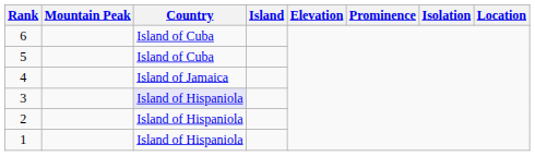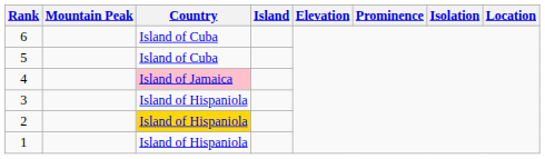4 | Country: no background -> pink background
3 | Country: lavender background -> no background
2 | Country: no background -> gold background
